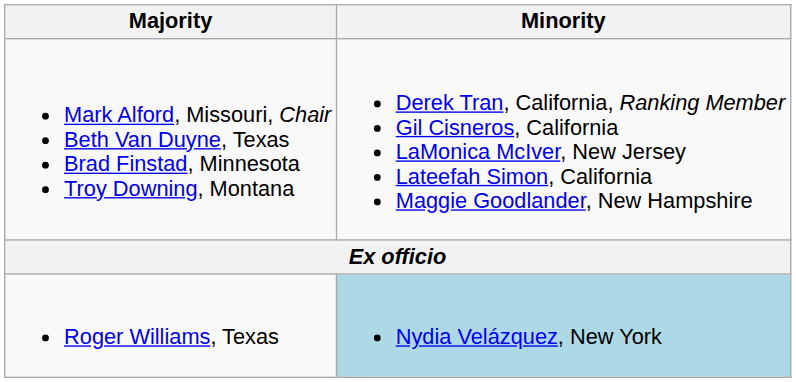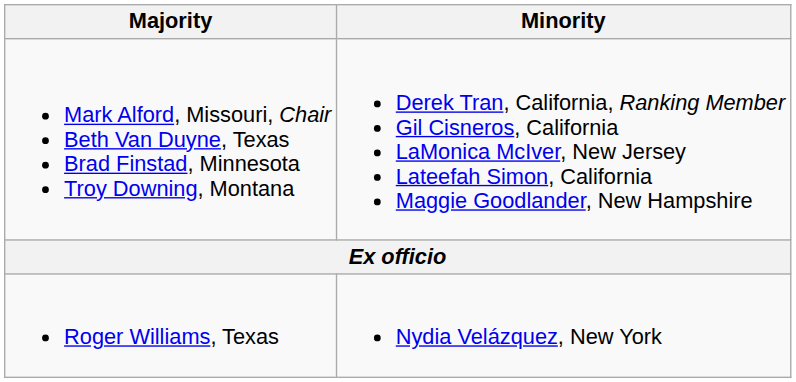Roger Williams, Texas | Minority: lightblue background -> no background
